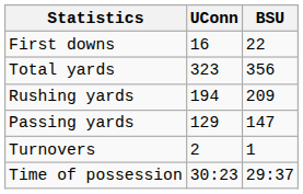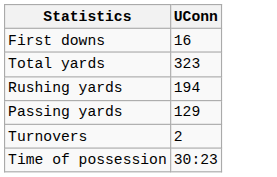- column: BSU | 22 | 356 | 209 | 147 | 1 | 29:37
